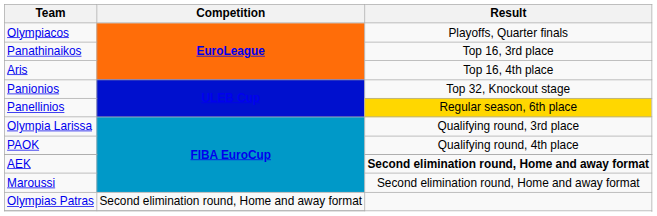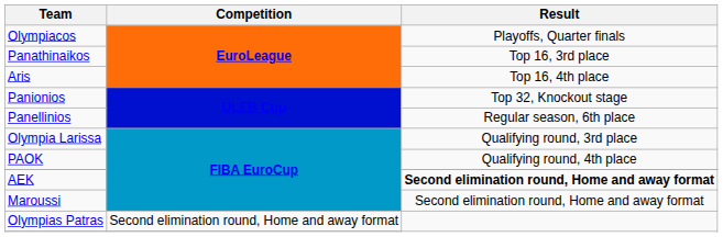Panellinios | Result: gold background -> no background
